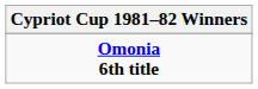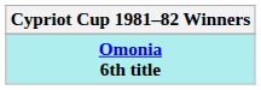row 2 | column 1: no background -> paleturquoise background
